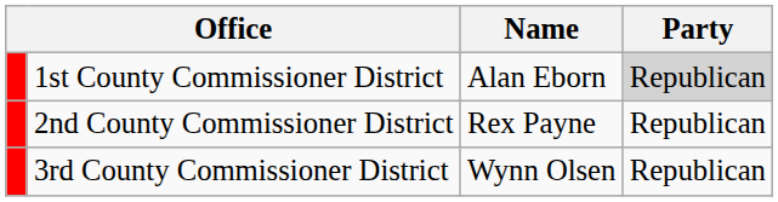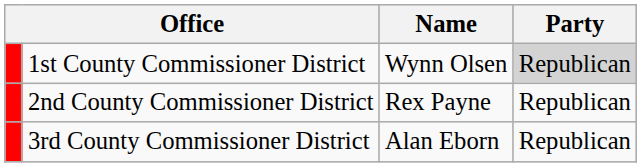1st County Commissioner District | Name: Alan Eborn -> Wynn Olsen
3rd County Commissioner District | Name: Wynn Olsen -> Alan Eborn
